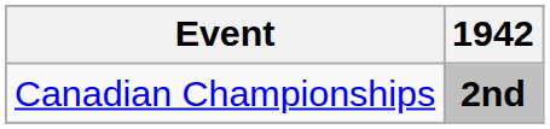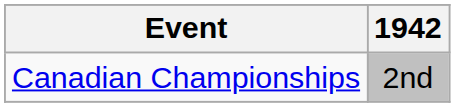Canadian Championships | 1942: bold -> normal
